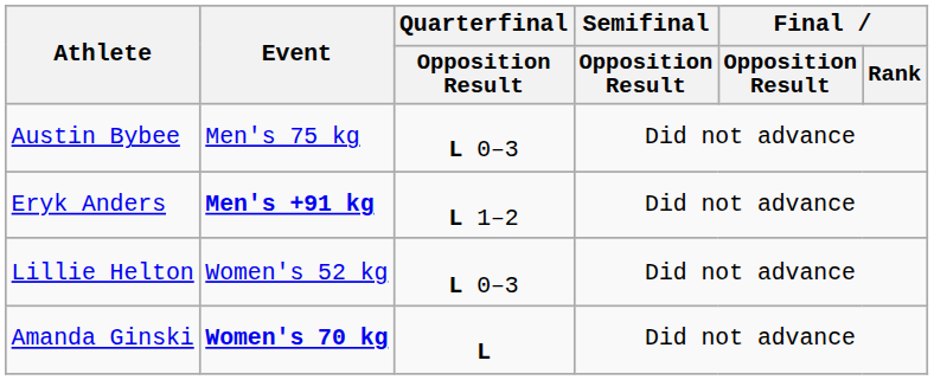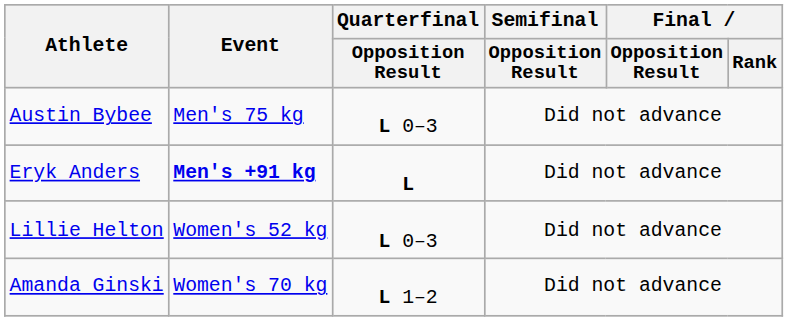Eryk Anders | Quarterfinal / Opposition Result: L 1–2 -> L
Amanda Ginski | Event: bold -> normal
Amanda Ginski | Quarterfinal / Opposition Result: L -> L 1–2
